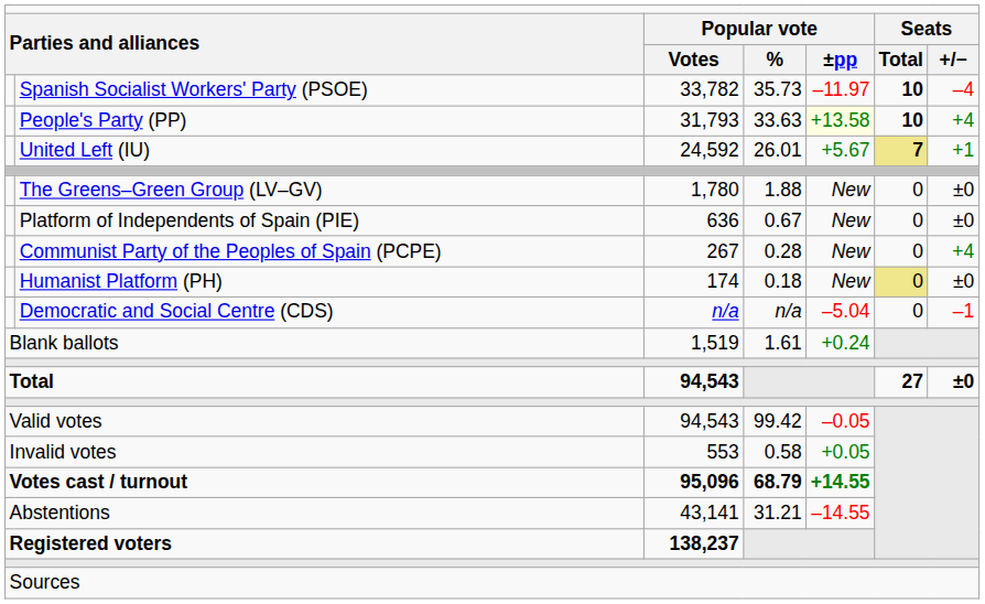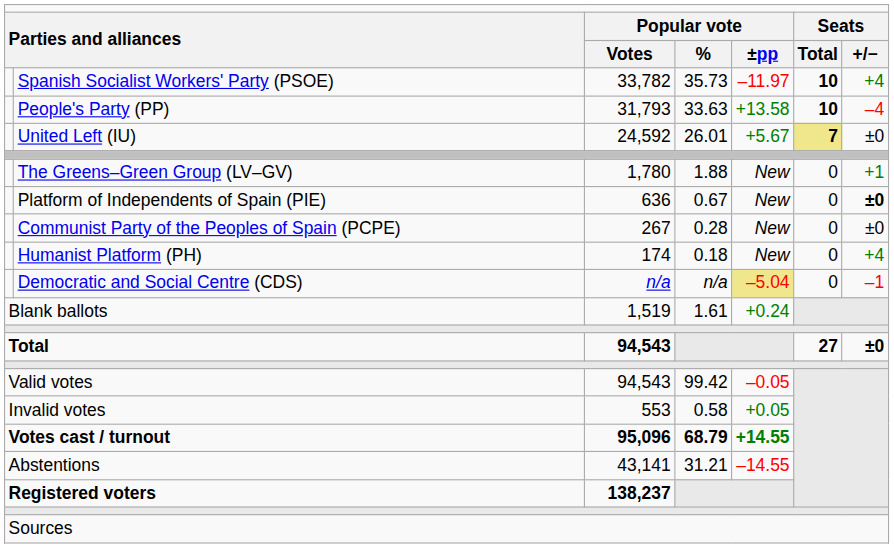Spanish Socialist Workers' Party (PSOE) | column 7: –4 -> +4
People's Party (PP) | column 5: lightyellow background -> no background
People's Party (PP) | column 7: +4 -> –4
United Left (IU) | column 7: +1 -> ±0
The Greens–Green Group (LV–GV) | column 7: ±0 -> +1
Platform of Independents of Spain (PIE) | column 7: normal -> bold
Communist Party of the Peoples of Spain (PCPE) | column 7: +4 -> ±0
Humanist Platform (PH) | column 6: khaki background -> no background
Humanist Platform (PH) | column 7: ±0 -> +4
Democratic and Social Centre (CDS) | column 5: no background -> khaki background
